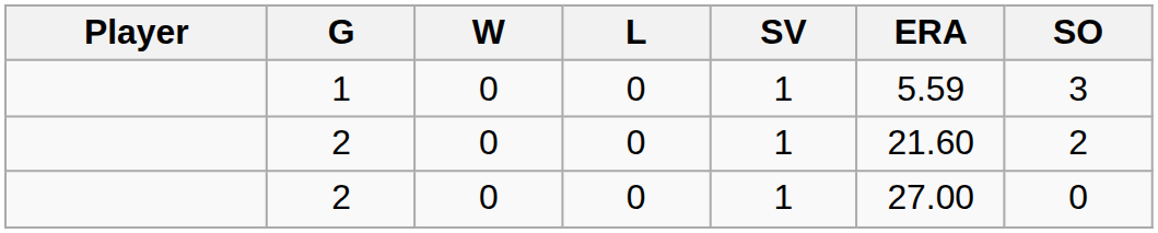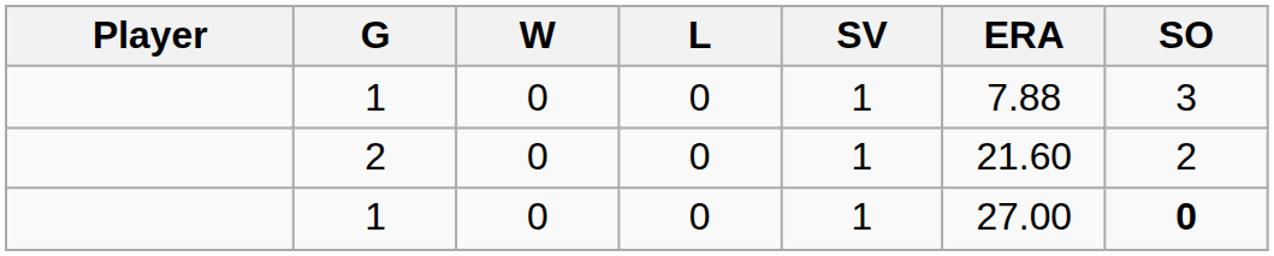row 2 | ERA: 5.59 -> 7.88
row 4 | G: 2 -> 1
row 4 | SO: normal -> bold
